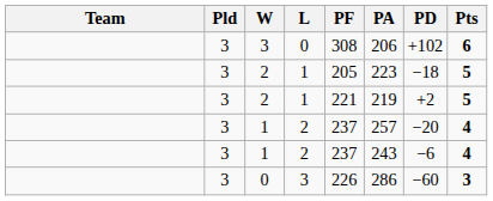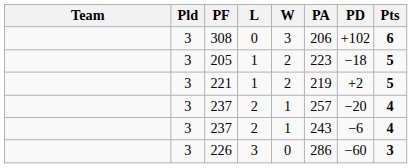columns swapped: W <-> PF
